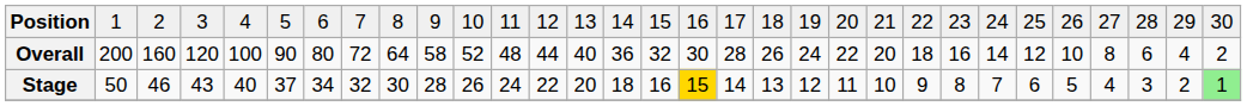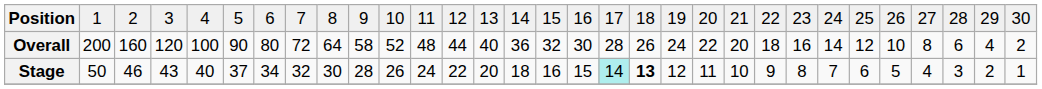Stage | column 17: gold background -> no background
Stage | column 18: no background -> paleturquoise background
Stage | column 19: normal -> bold
Stage | column 31: lightgreen background -> no background
